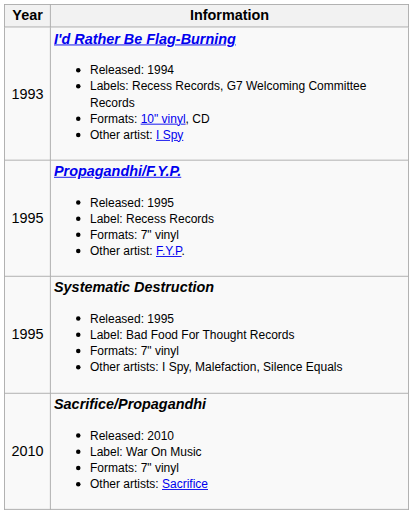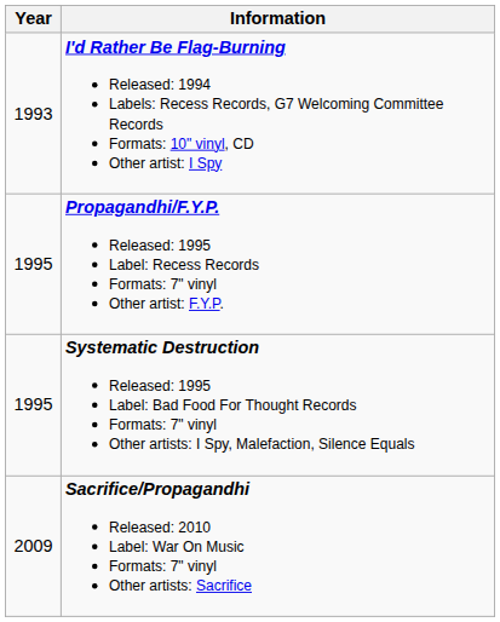row 5 | Year: 2010 -> 2009
